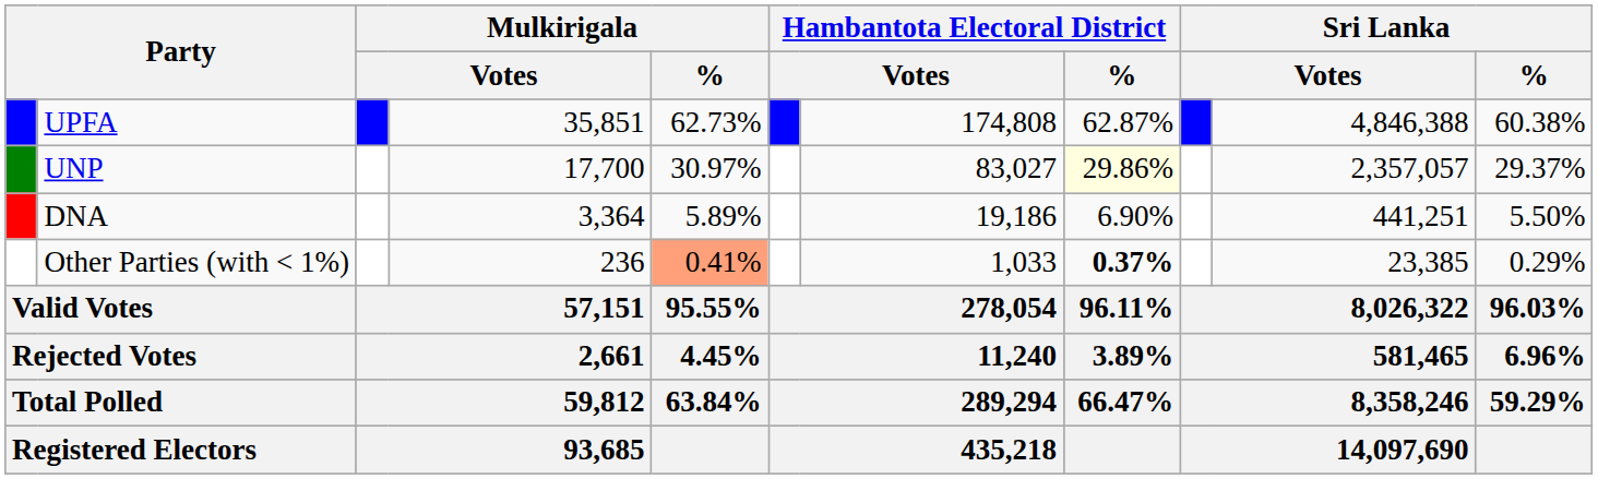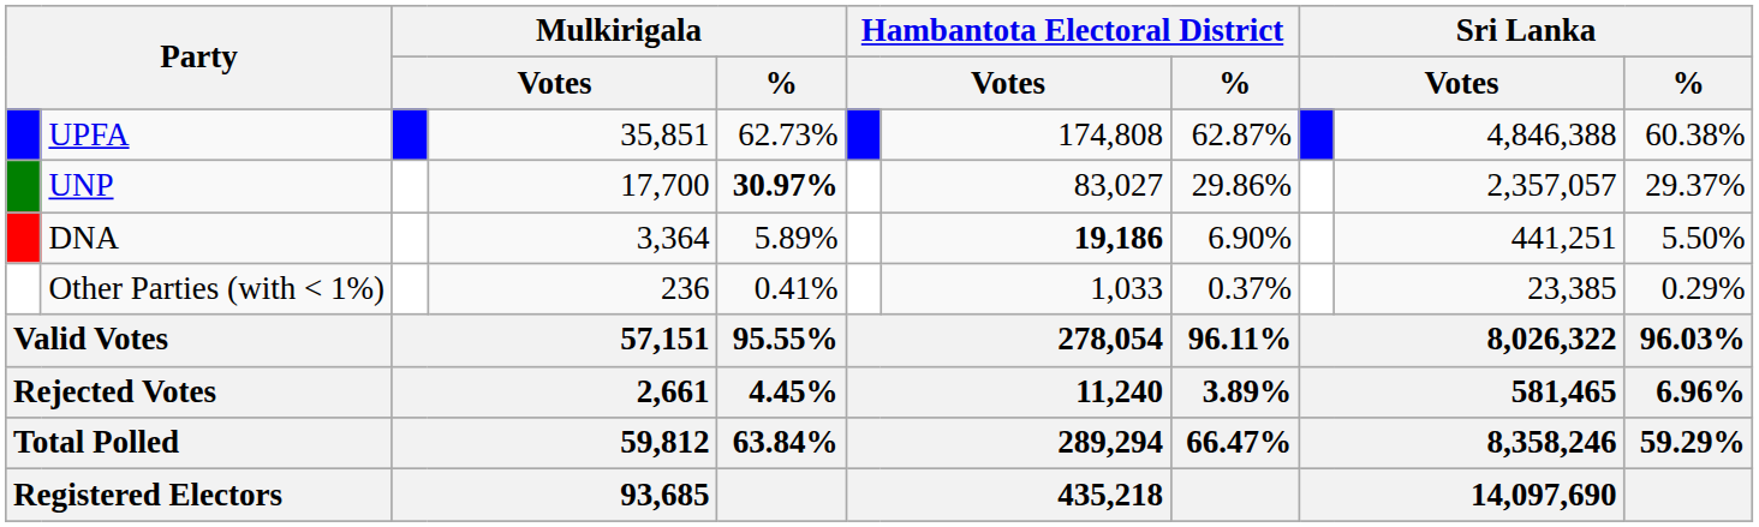UNP | Mulkirigala / %: normal -> bold
UNP | Hambantota Electoral District / %: lightyellow background -> no background
DNA | column 7: normal -> bold
Other Parties (with < 1%) | Mulkirigala / %: lightsalmon background -> no background
Other Parties (with < 1%) | Hambantota Electoral District / %: bold -> normal
